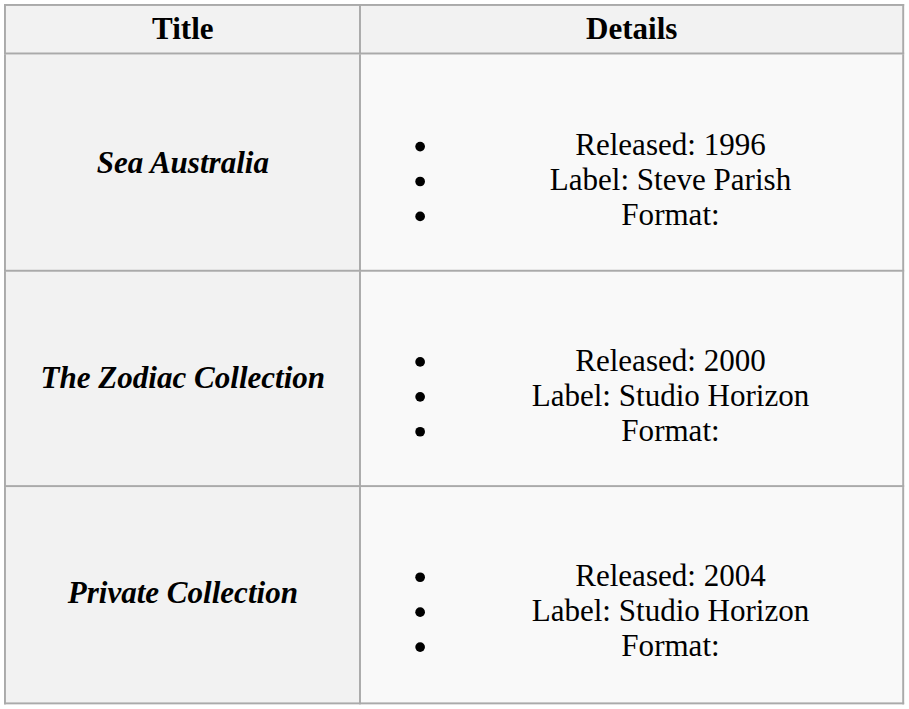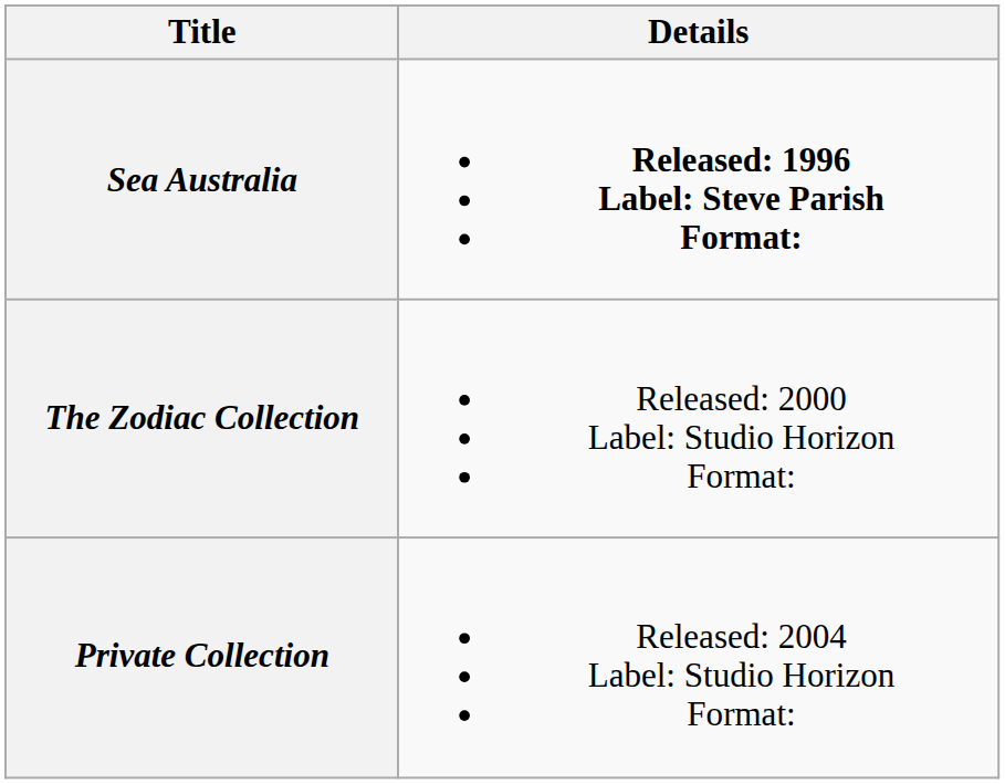Sea Australia | Details: normal -> bold
